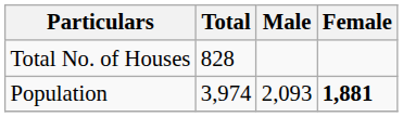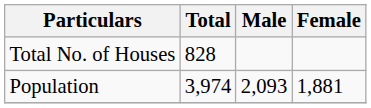Population | Female: bold -> normal
